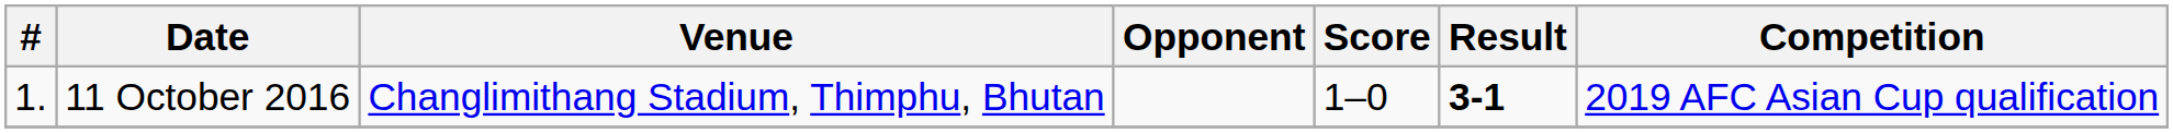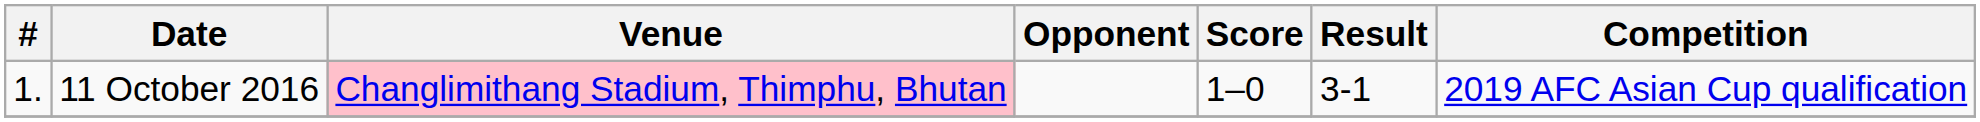11 October 2016 | Venue: no background -> pink background
11 October 2016 | Result: bold -> normal
